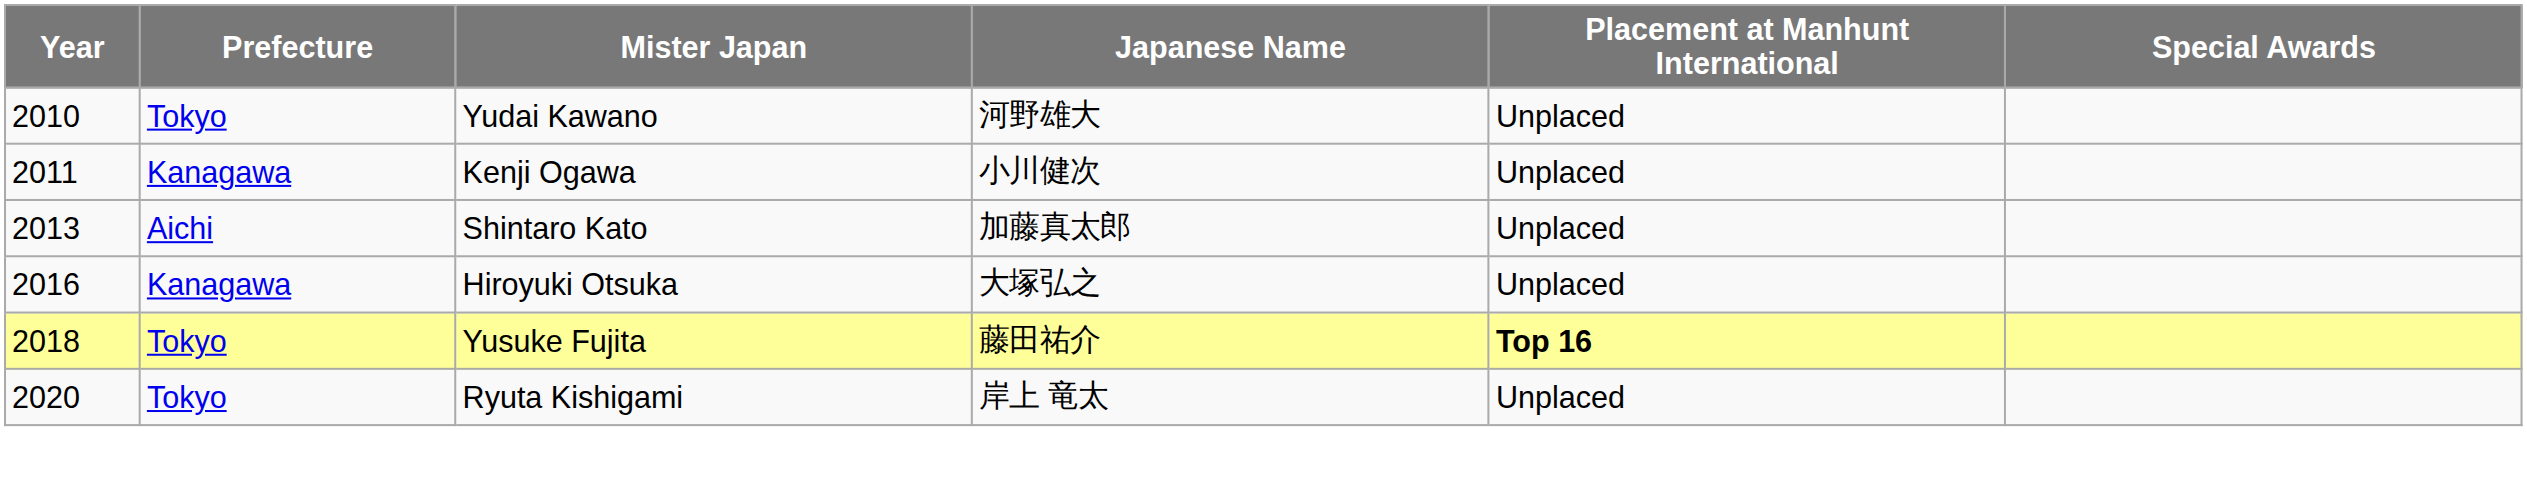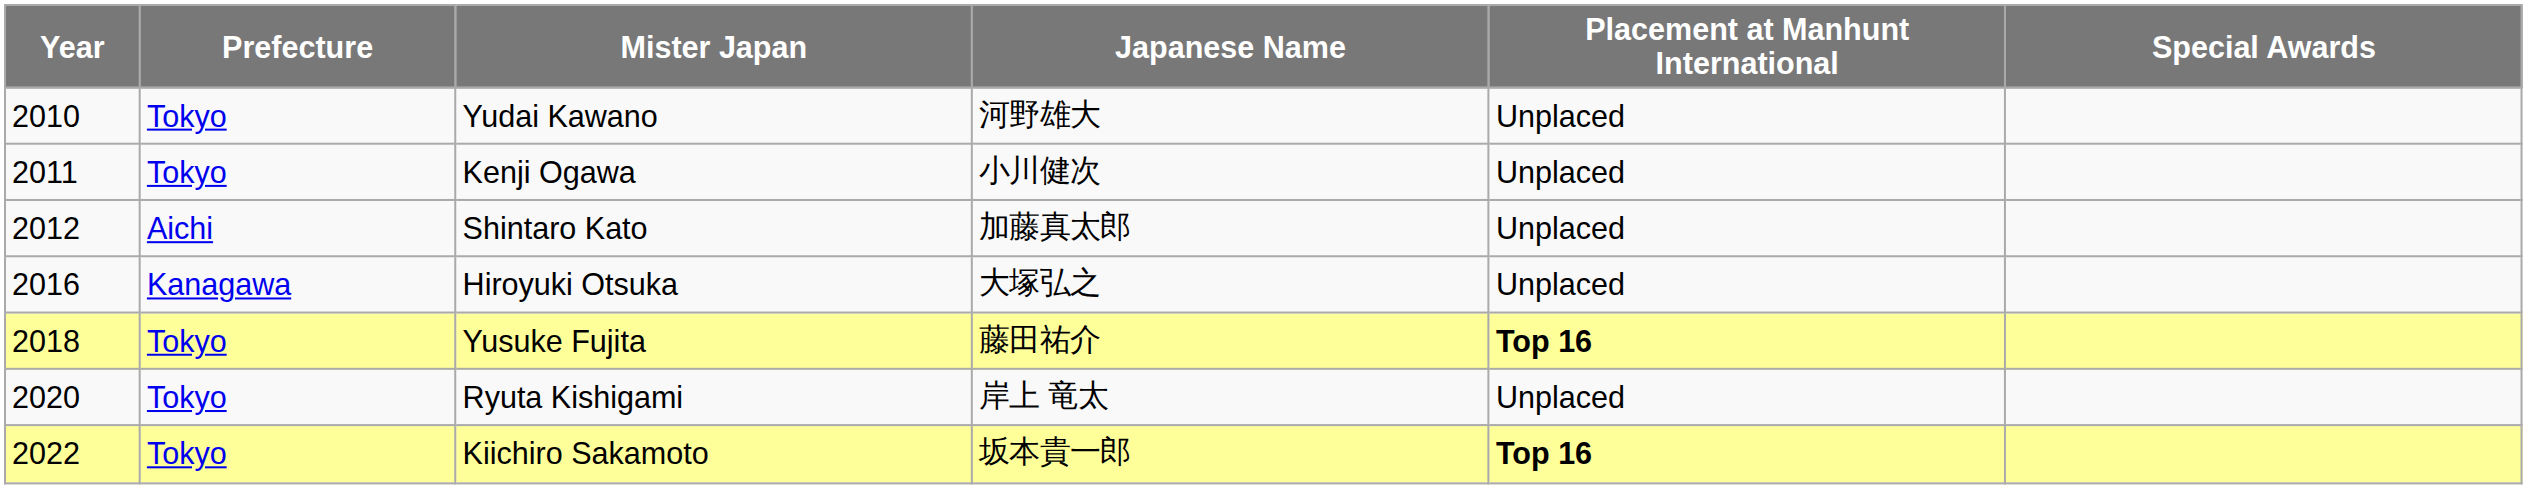Kenji Ogawa | Prefecture: Kanagawa -> Tokyo
Shintaro Kato | Year: 2013 -> 2012
+ row: 2022 | Tokyo | Kiichiro Sakamoto | 坂本貴一郎 | Top 16
